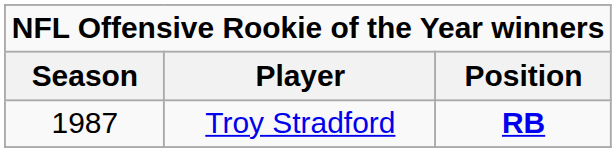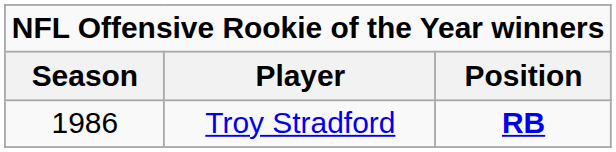Troy Stradford | Season: 1987 -> 1986
